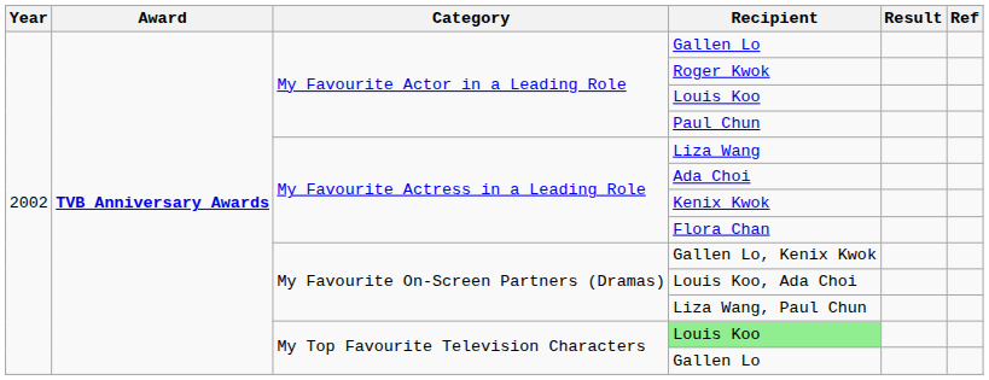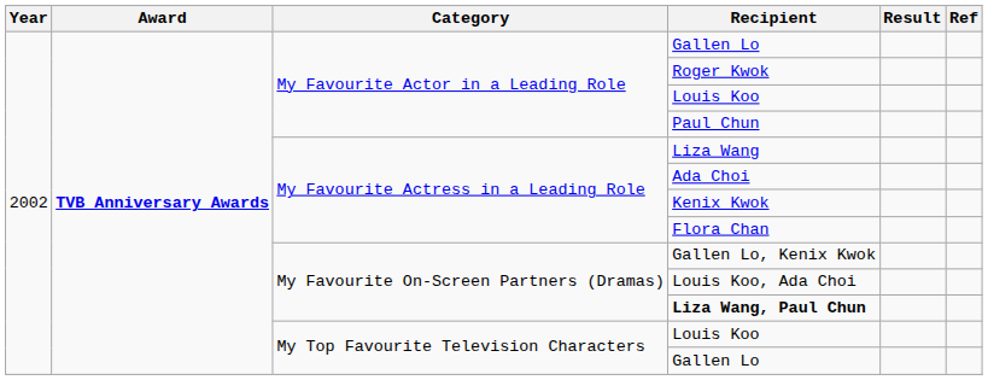Liza Wang, Paul Chun | Recipient: normal -> bold
My Top Favourite Television Characters / Louis Koo | Recipient: lightgreen background -> no background
